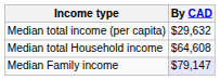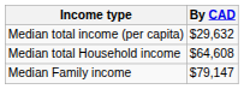Median Family income | By CAD: lavender background -> no background
